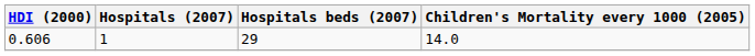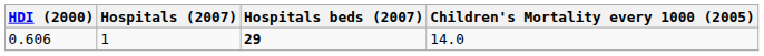0.606 | Hospitals beds (2007): normal -> bold
